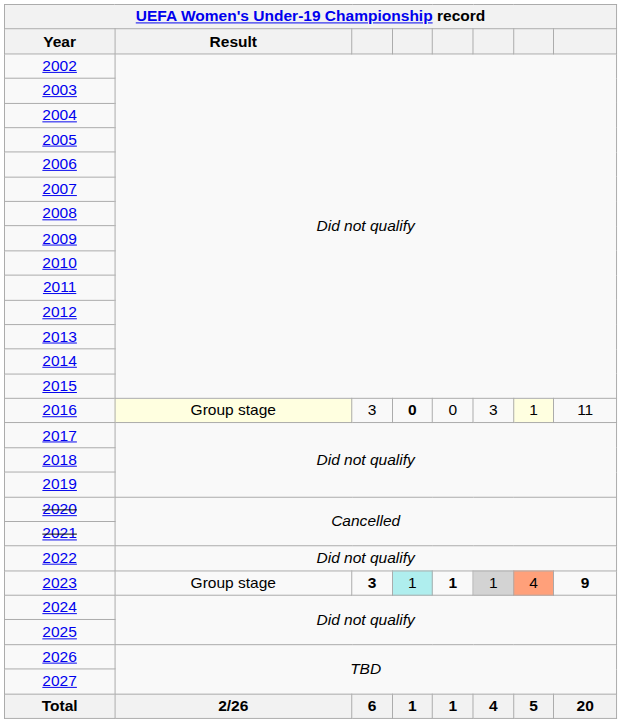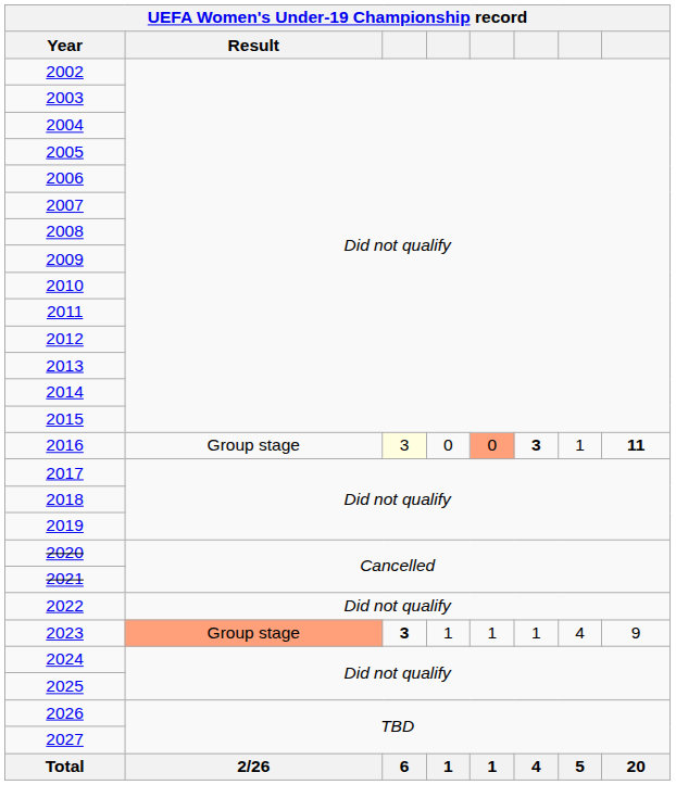2016 | Result: lightyellow background -> no background
2016 | column 3: no background -> lightyellow background
2016 | column 4: bold -> normal
2016 | column 5: no background -> lightsalmon background
2016 | column 6: normal -> bold
2016 | column 7: lightyellow background -> no background
2016 | column 8: normal -> bold
2023 | Result: no background -> lightsalmon background
2023 | column 4: paleturquoise background -> no background
2023 | column 5: bold -> normal
2023 | column 6: lightgrey background -> no background
2023 | column 7: lightsalmon background -> no background
2023 | column 8: bold -> normal
